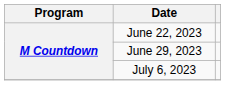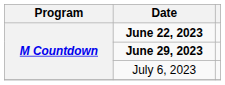June 22, 2023 | Date: normal -> bold
June 29, 2023 | Date: normal -> bold
